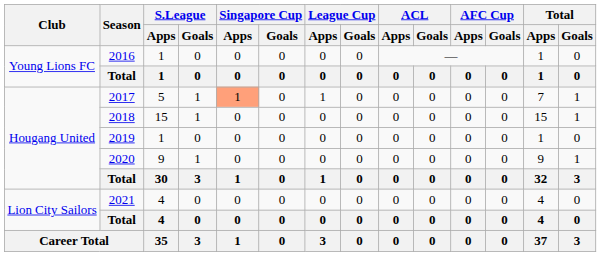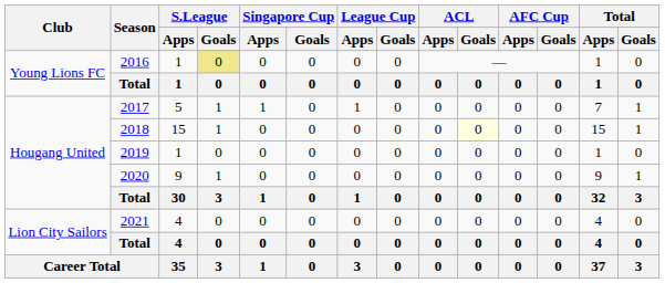2016 | S.League / Goals: no background -> khaki background
2017 | Singapore Cup / Apps: lightsalmon background -> no background
2018 | ACL / Goals: no background -> lightyellow background
